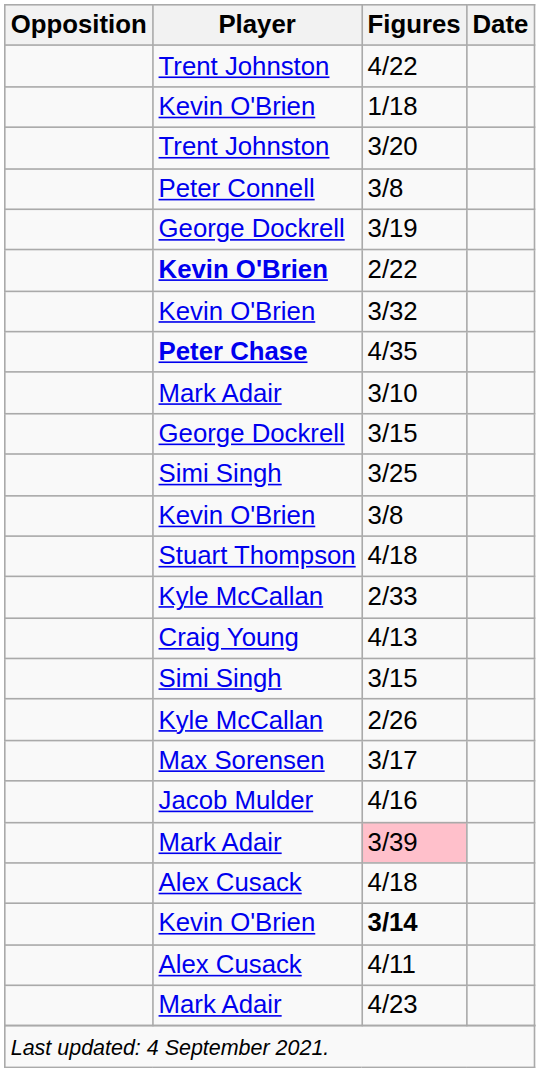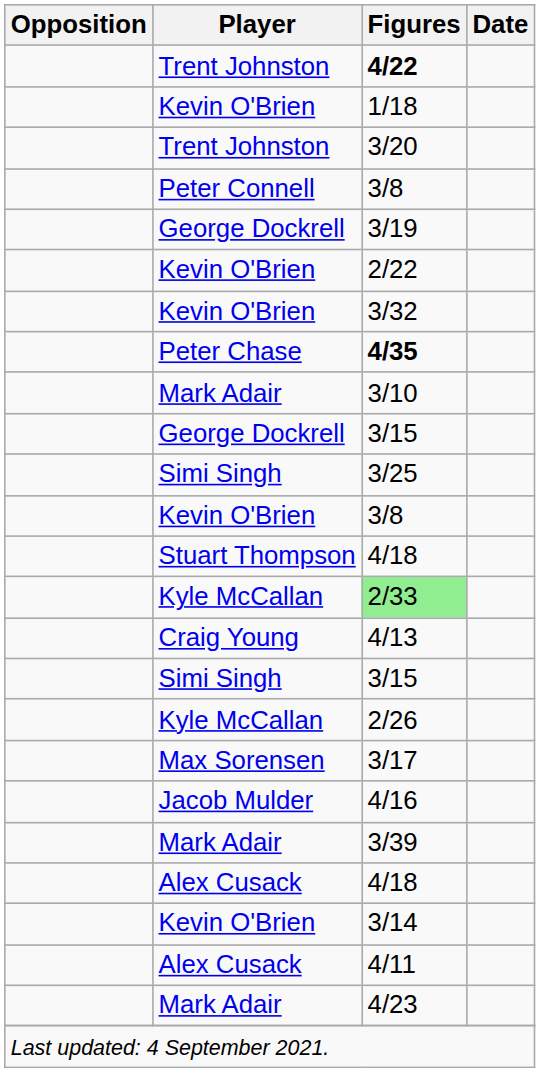4/22 | Figures: normal -> bold
2/22 | Player: bold -> normal
4/35 | Player: bold -> normal
4/35 | Figures: normal -> bold
2/33 | Figures: no background -> lightgreen background
3/39 | Figures: pink background -> no background
3/14 | Figures: bold -> normal
